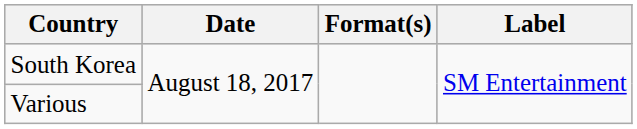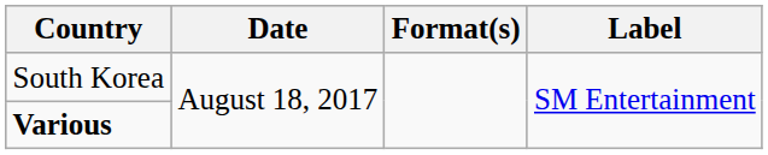Various | Country: normal -> bold
